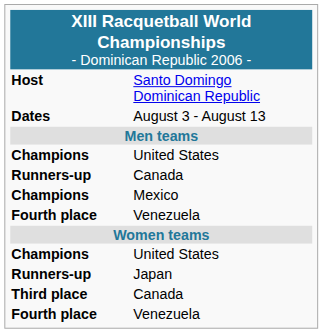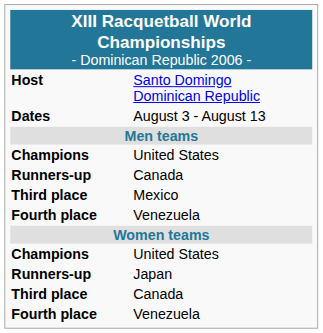row 7 | column 1: Champions -> Third place
